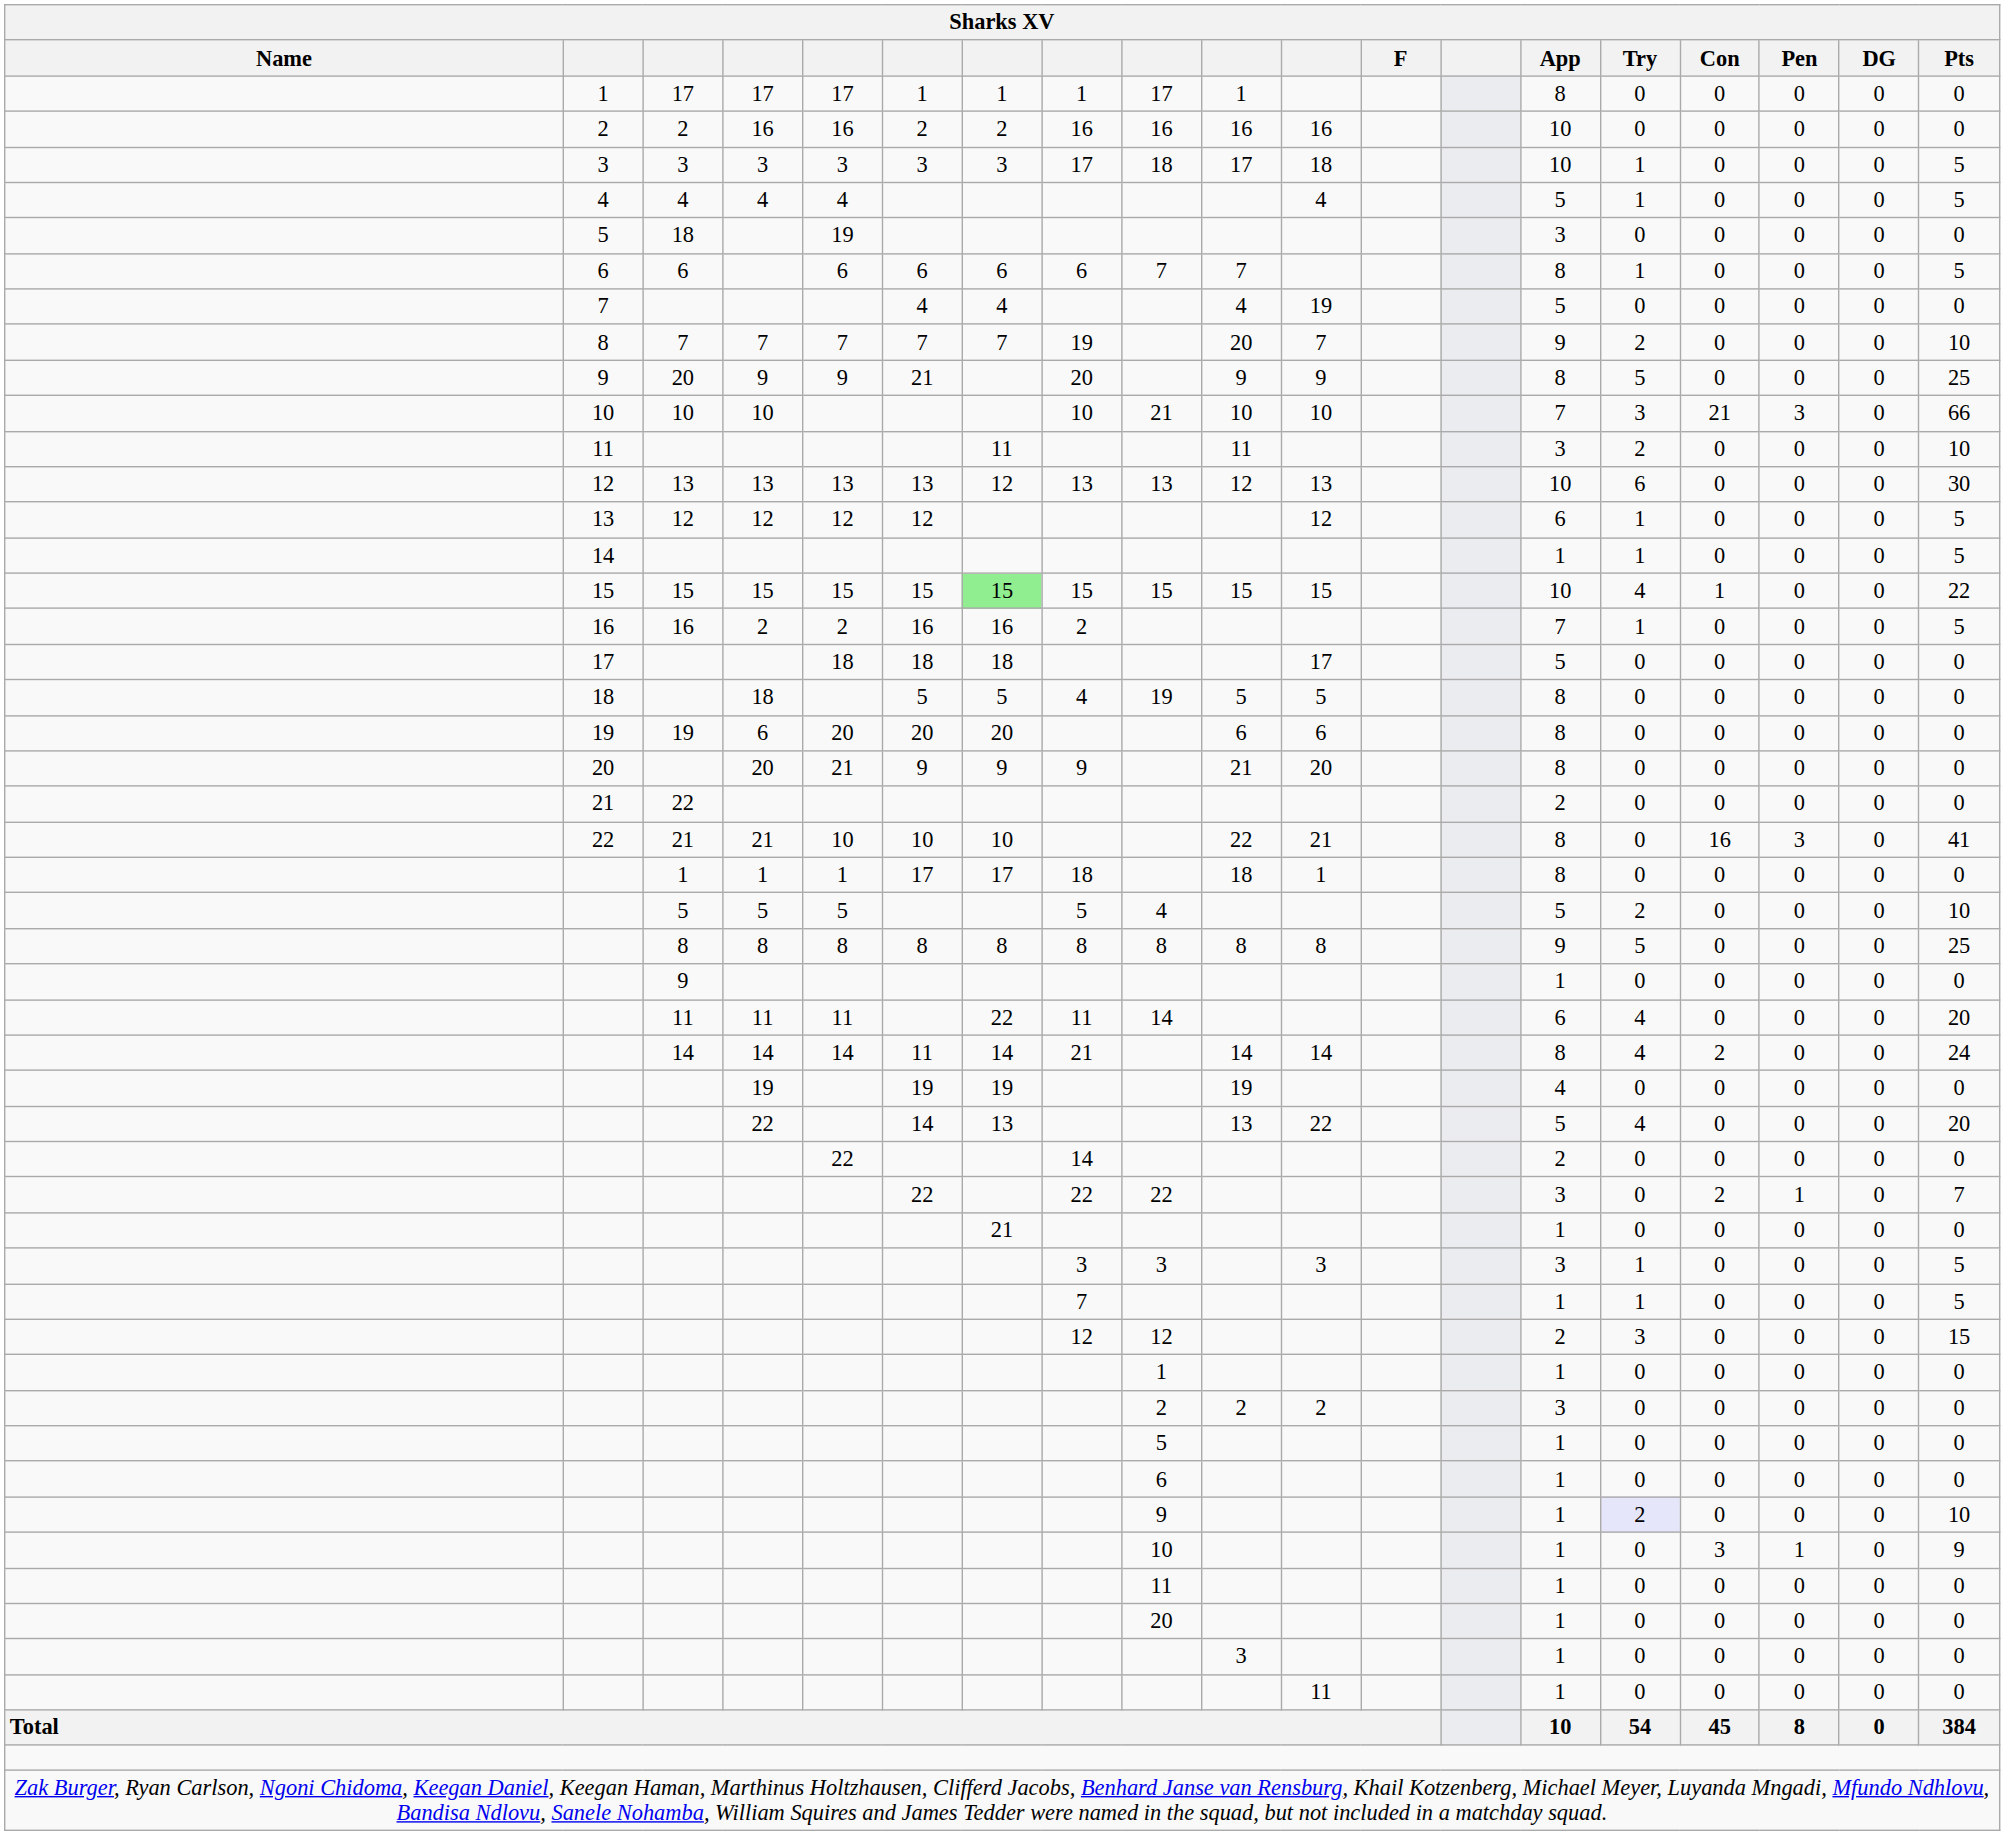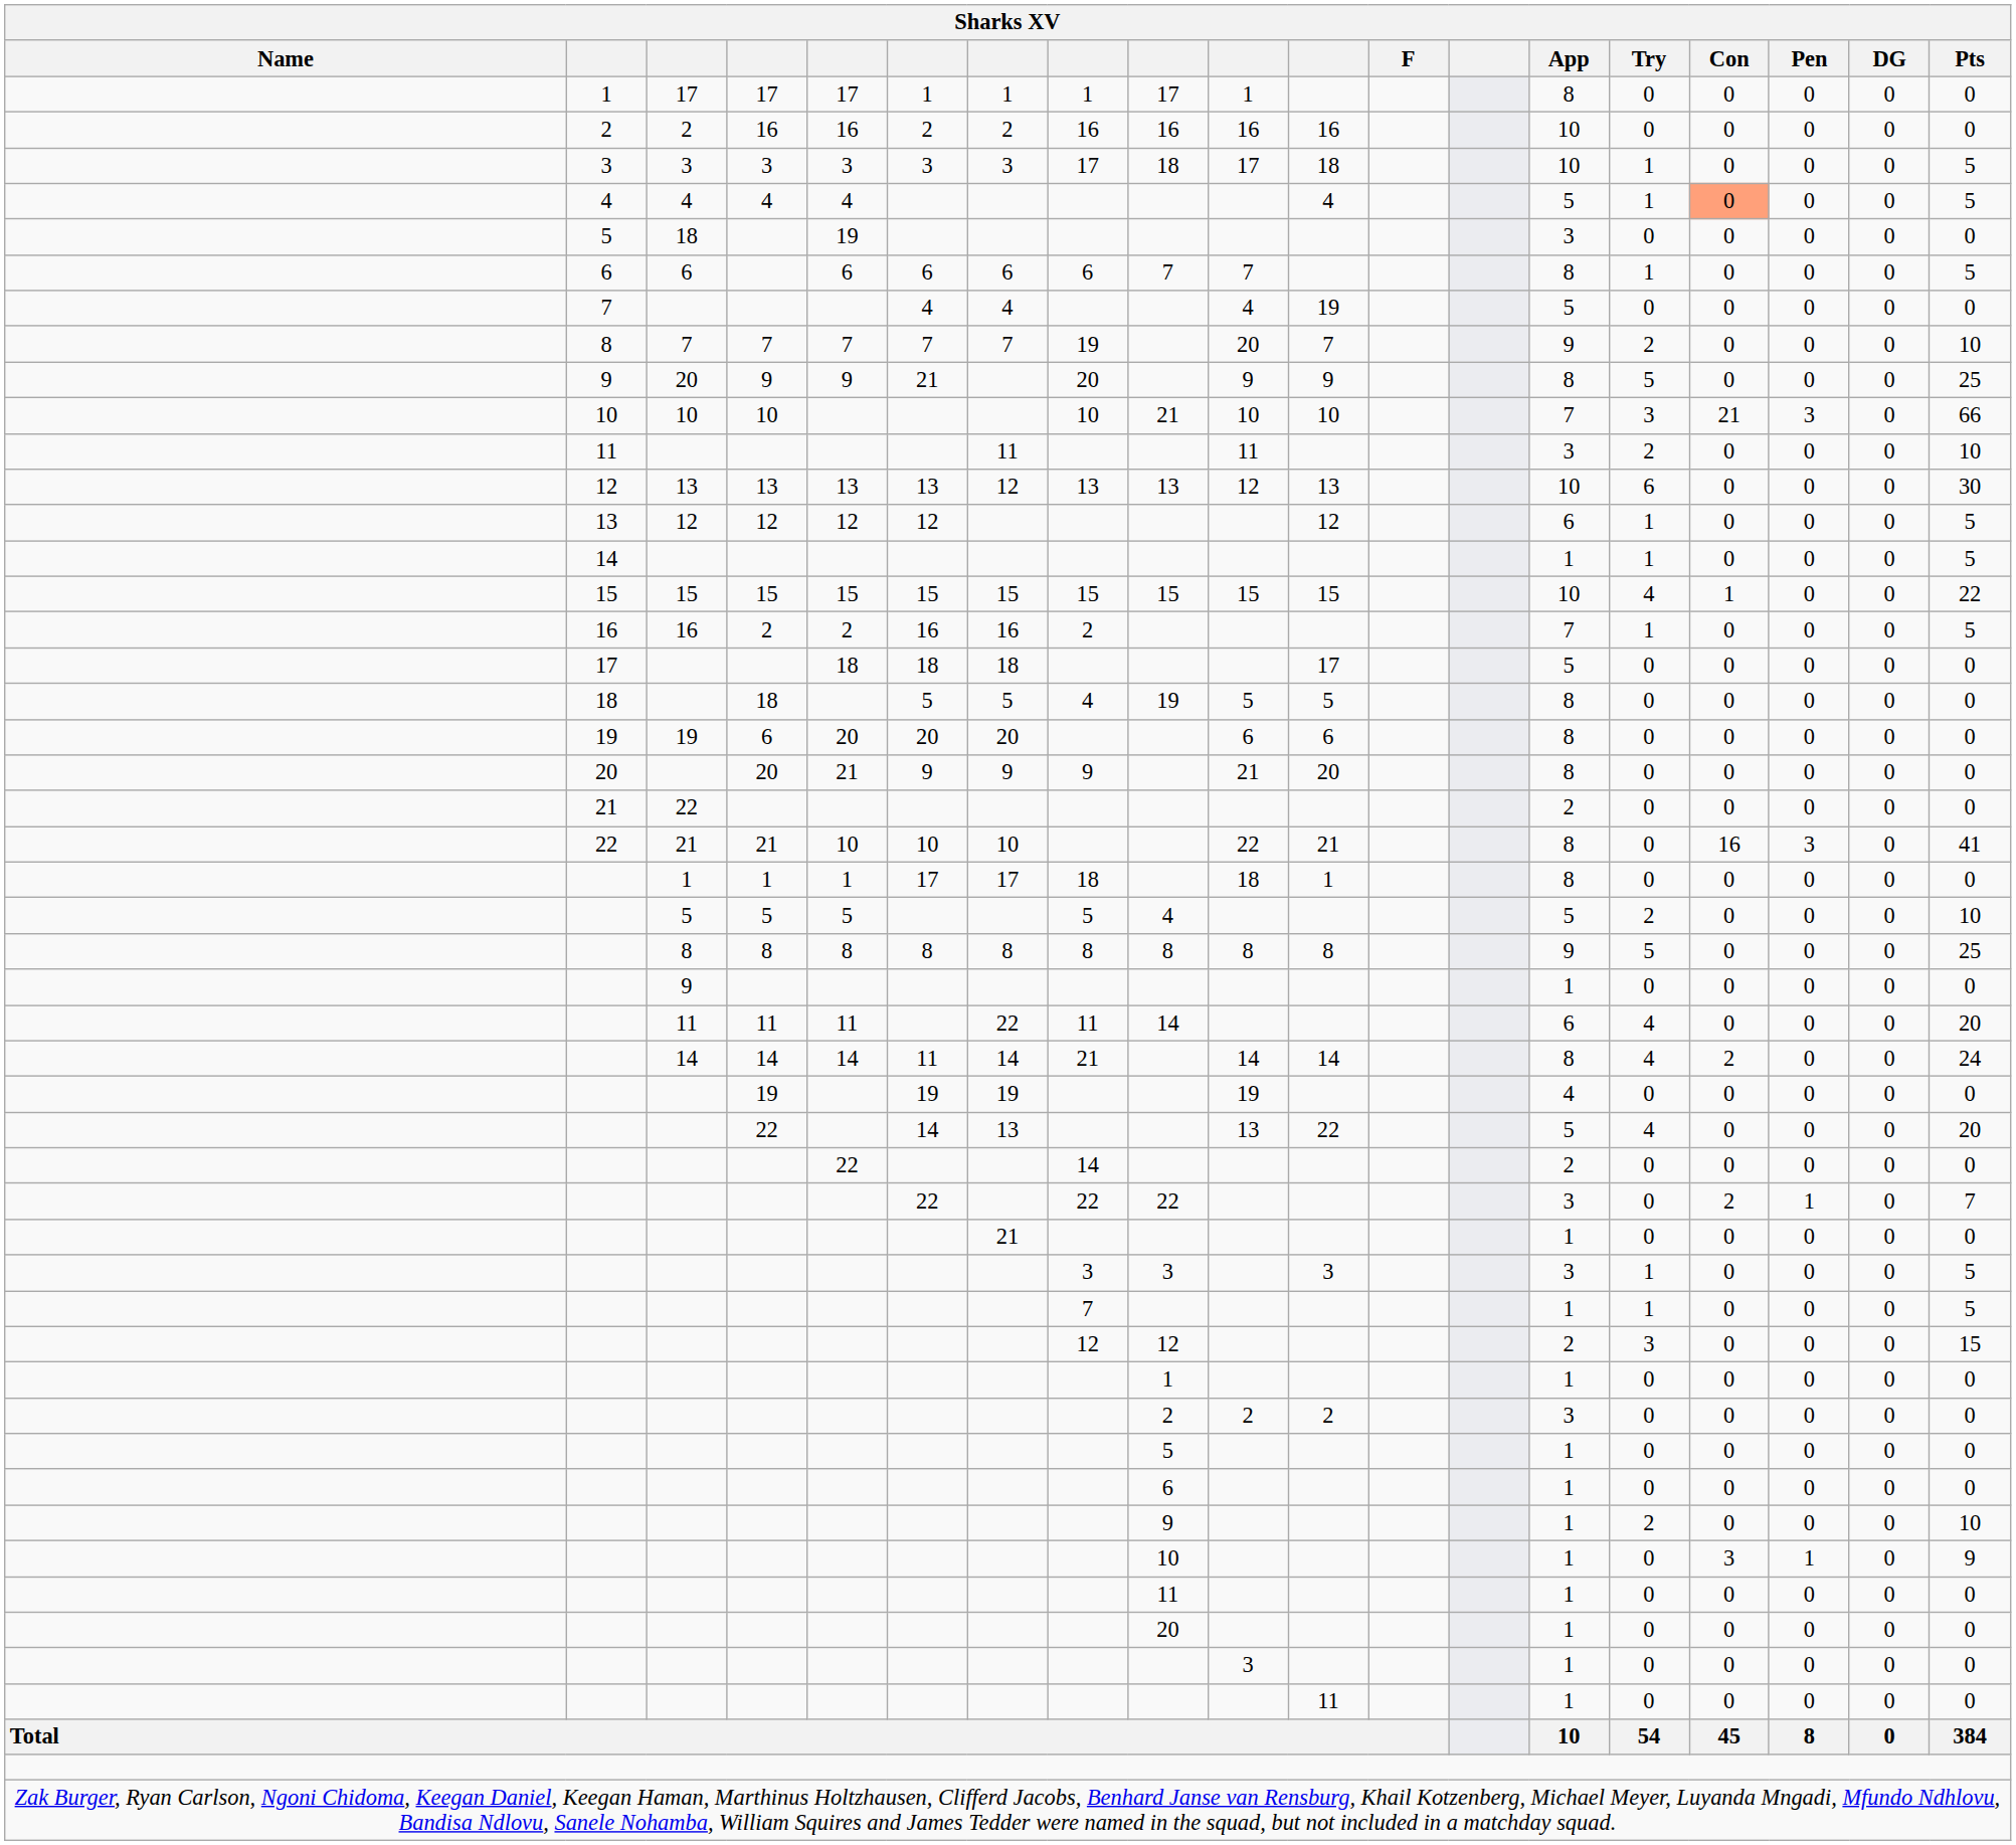row 6 | Con: no background -> lightsalmon background
row 17 | column 7: lightgreen background -> no background
row 43 | Try: lavender background -> no background
